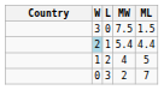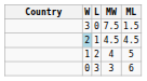row 3 | MW: 5.4 -> 4.5
row 3 | ML: 4.4 -> 4.5
row 5 | MW: 2 -> 3
row 5 | ML: 7 -> 6
